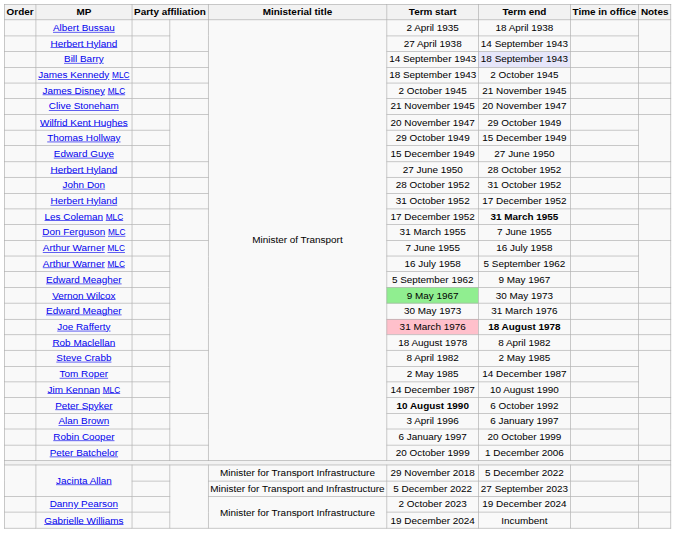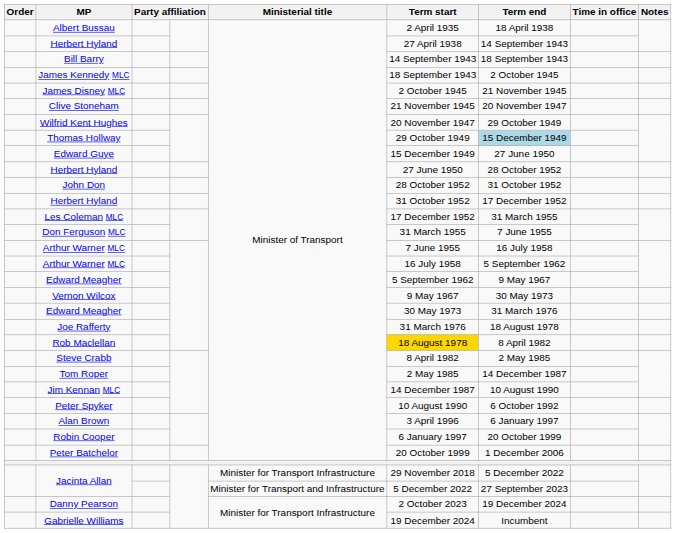Bill Barry | Term end: lavender background -> no background
Thomas Hollway | Term end: no background -> lightblue background
Les Coleman MLC | Term end: bold -> normal
Vernon Wilcox | Term start: lightgreen background -> no background
Joe Rafferty | Term start: pink background -> no background
Joe Rafferty | Term end: bold -> normal
Rob Maclellan | Term start: no background -> gold background
Peter Spyker | Term start: bold -> normal
